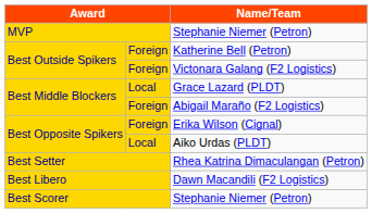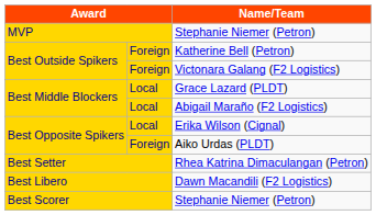Abigail Maraño (F2 Logistics) | column 2: Foreign -> Local
Erika Wilson (Cignal) | column 2: Foreign -> Local
Aiko Urdas (PLDT) | column 2: Local -> Foreign
